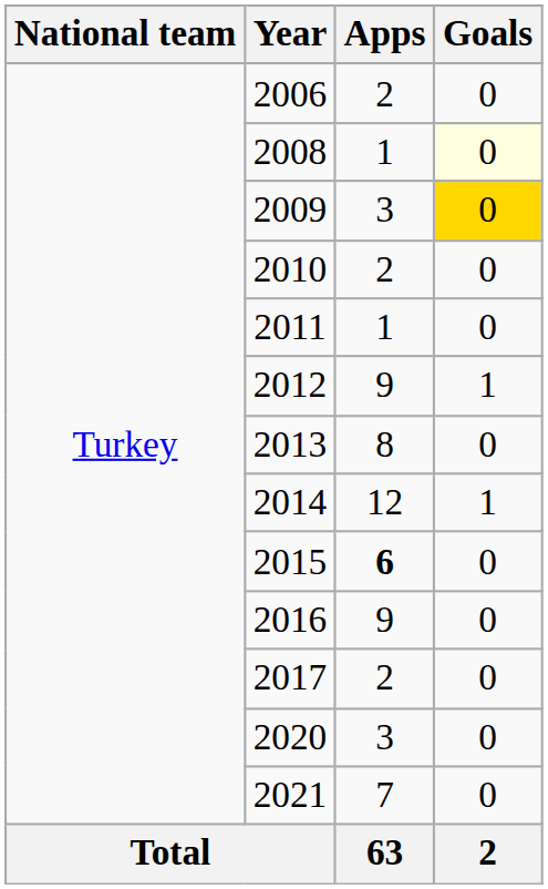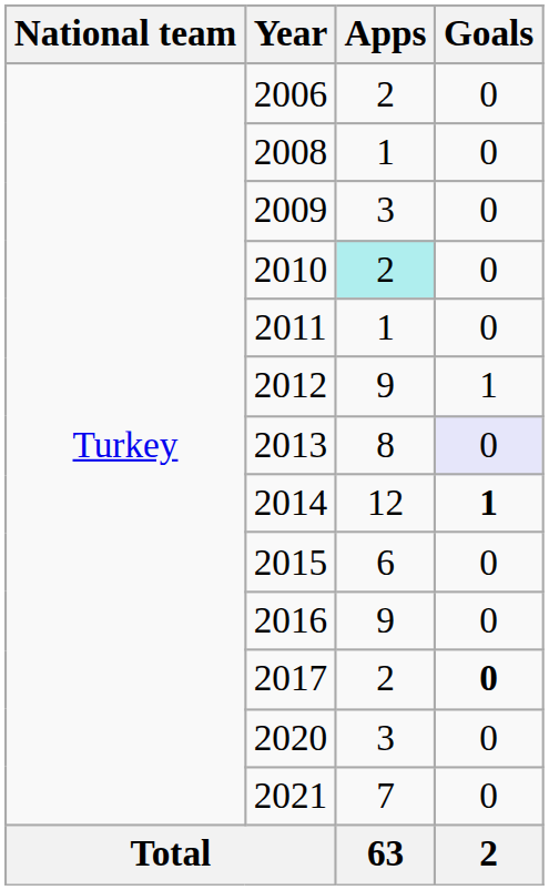2008 | Goals: lightyellow background -> no background
2009 | Goals: gold background -> no background
2010 | Apps: no background -> paleturquoise background
2013 | Goals: no background -> lavender background
2014 | Goals: normal -> bold
2015 | Apps: bold -> normal
2017 | Goals: normal -> bold
